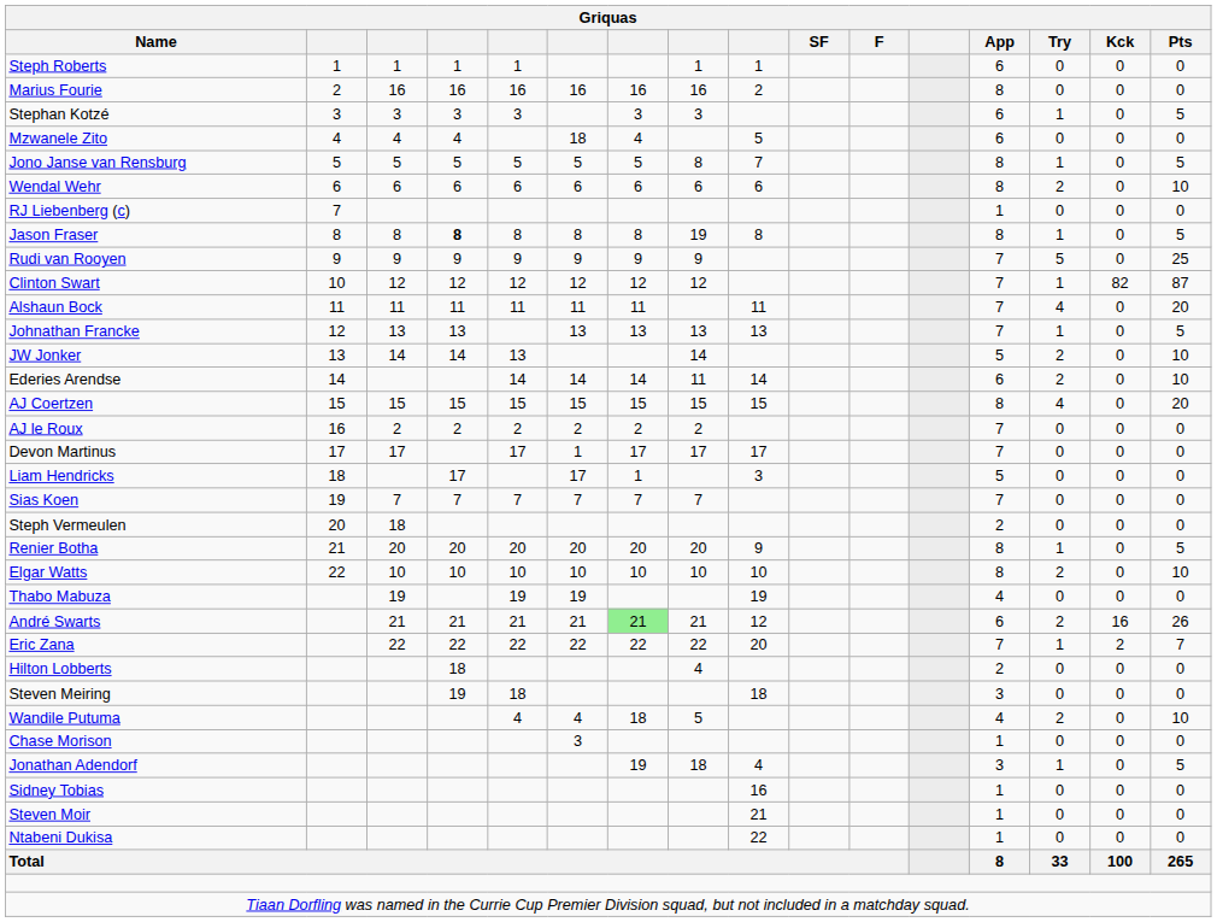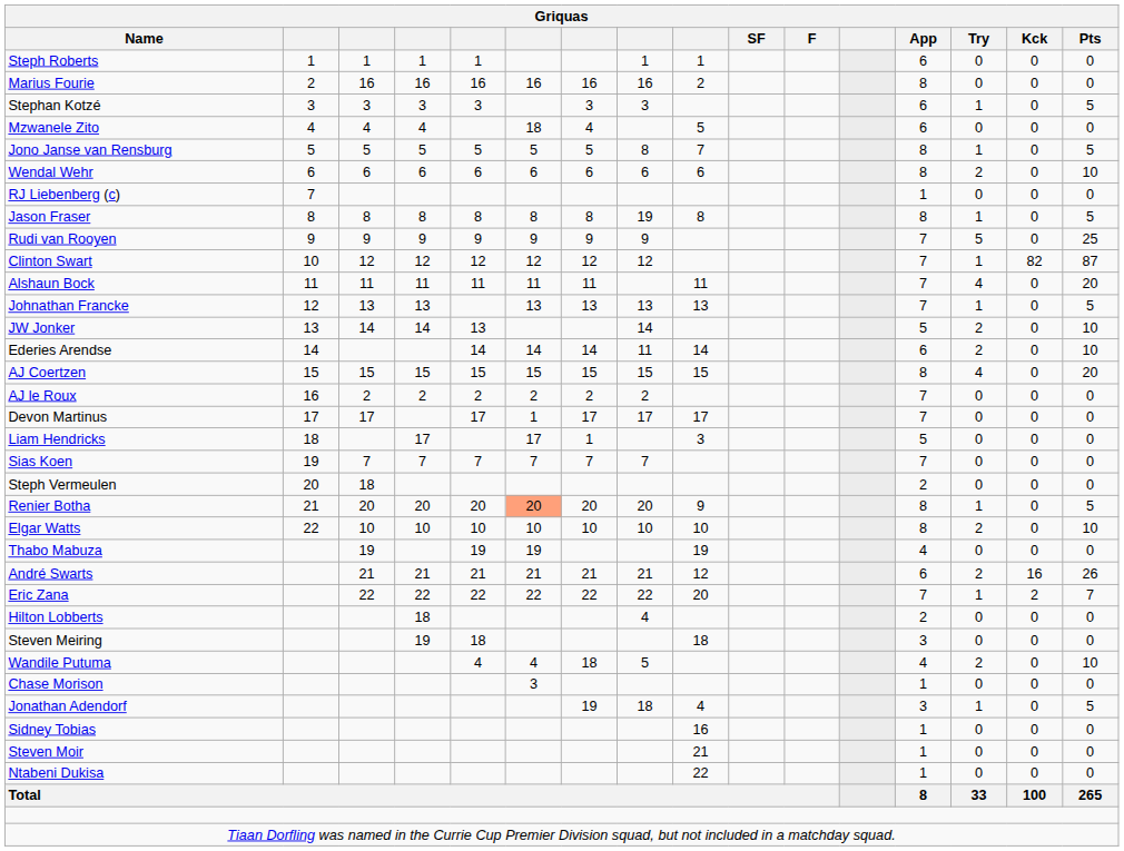Jason Fraser | column 4: bold -> normal
Renier Botha | column 6: no background -> lightsalmon background
André Swarts | column 7: lightgreen background -> no background
